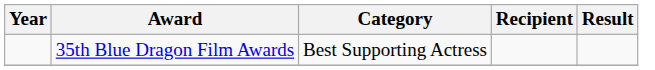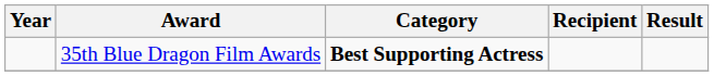35th Blue Dragon Film Awards | Category: normal -> bold
